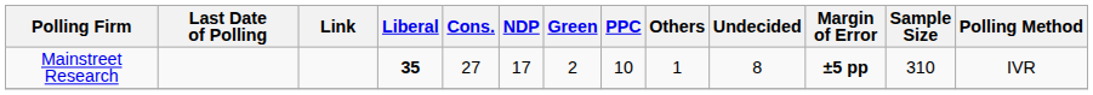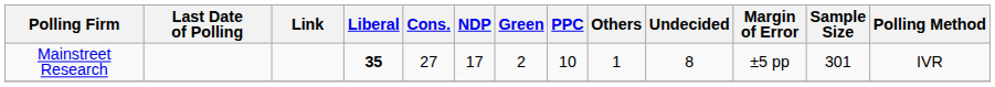Mainstreet Research | Margin of Error: bold -> normal
Mainstreet Research | Sample Size: 310 -> 301
